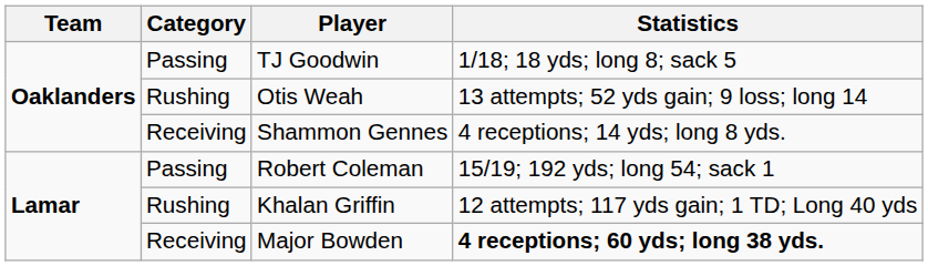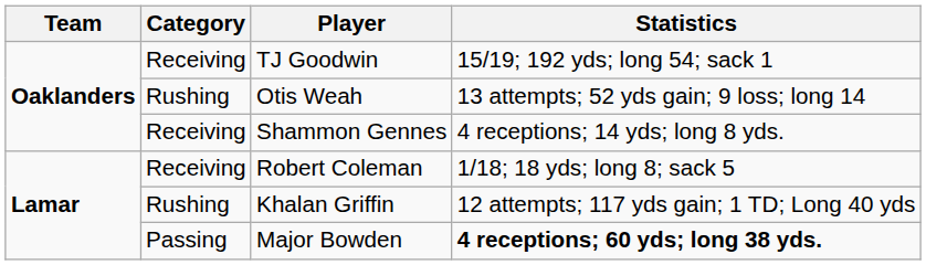TJ Goodwin | Category: Passing -> Receiving
TJ Goodwin | Statistics: 1/18; 18 yds; long 8; sack 5 -> 15/19; 192 yds; long 54; sack 1
Robert Coleman | Category: Passing -> Receiving
Robert Coleman | Statistics: 15/19; 192 yds; long 54; sack 1 -> 1/18; 18 yds; long 8; sack 5
Major Bowden | Category: Receiving -> Passing
